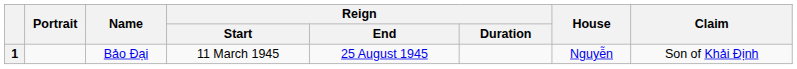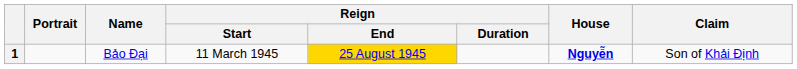1 | Reign / End: no background -> gold background
1 | House: normal -> bold
